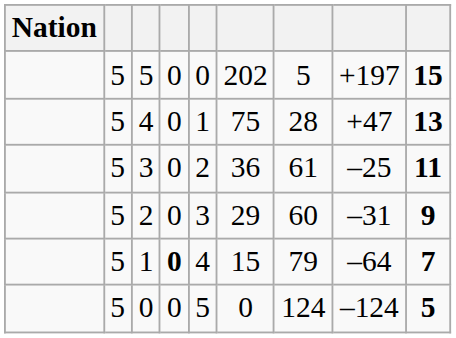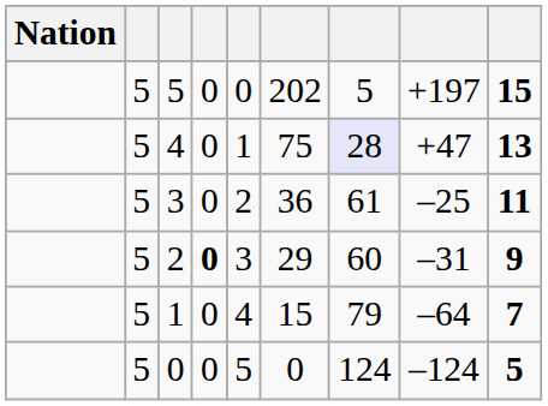row 3 | column 7: no background -> lavender background
row 5 | column 4: normal -> bold
row 6 | column 4: bold -> normal
